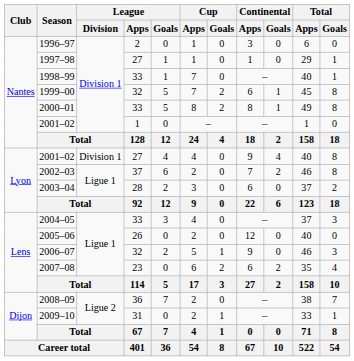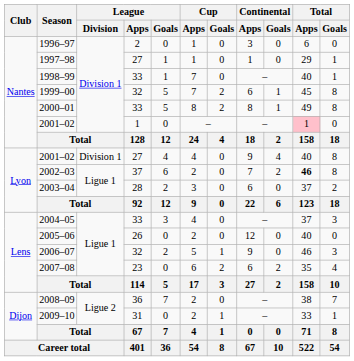2001–02 / 1 | Total / Apps: no background -> pink background
2002–03 | Total / Apps: normal -> bold
